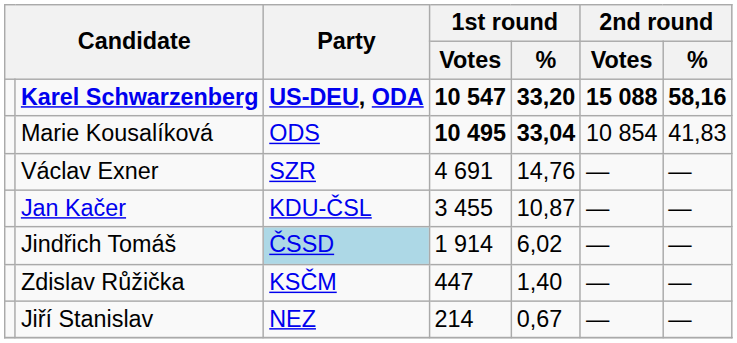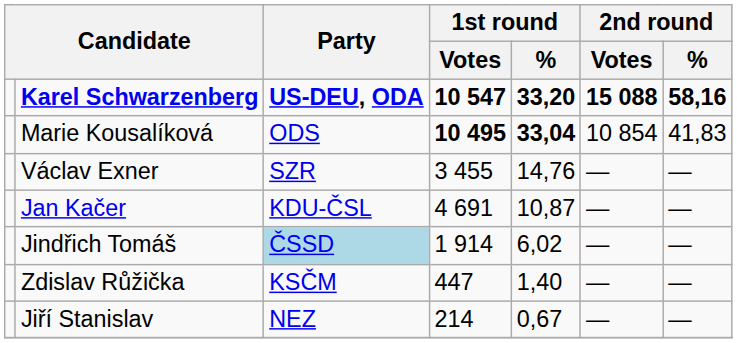Václav Exner | 1st round / Votes: 4 691 -> 3 455
Jan Kačer | 1st round / Votes: 3 455 -> 4 691
